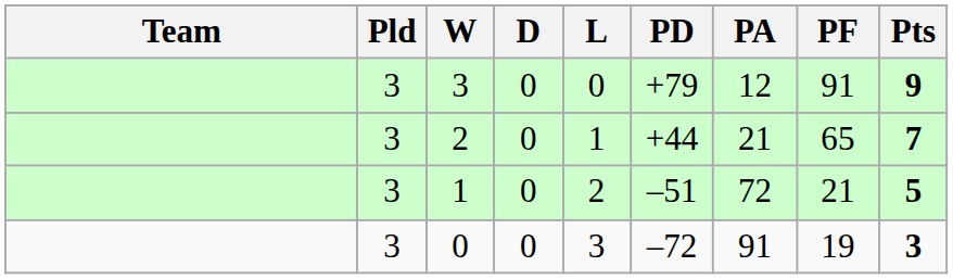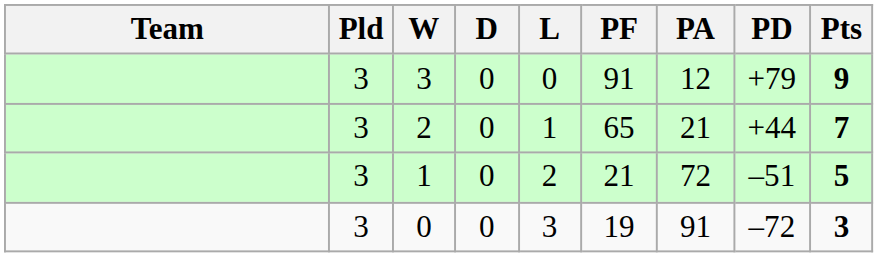columns swapped: PF <-> PD
